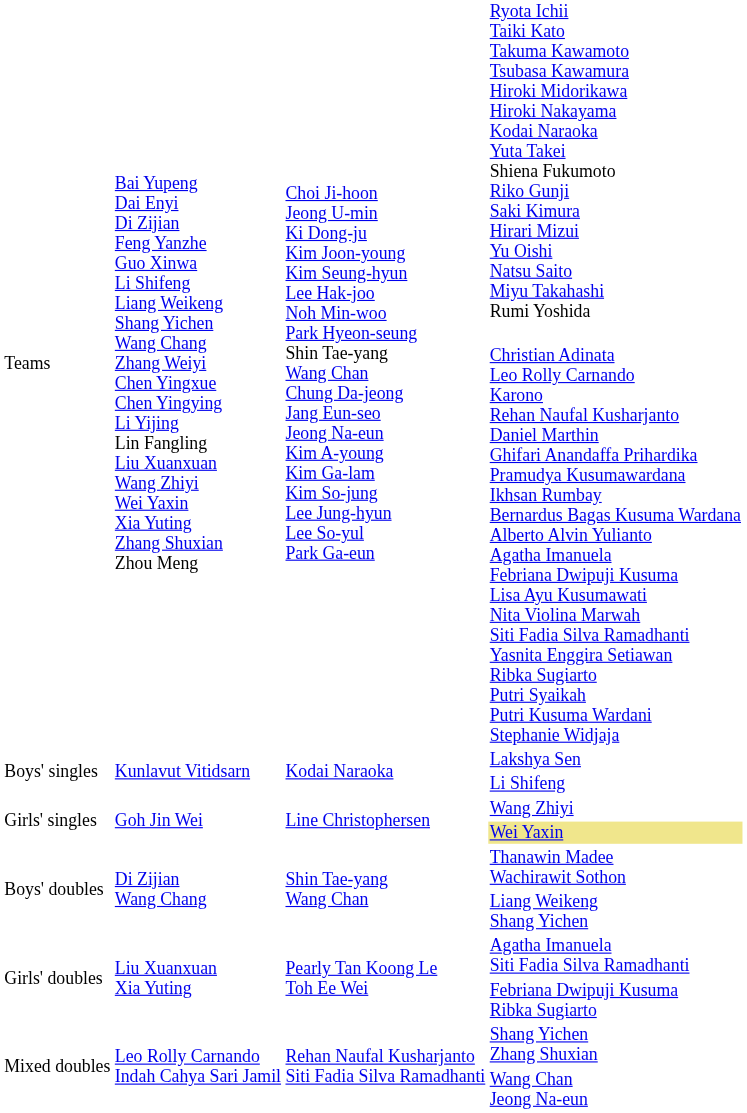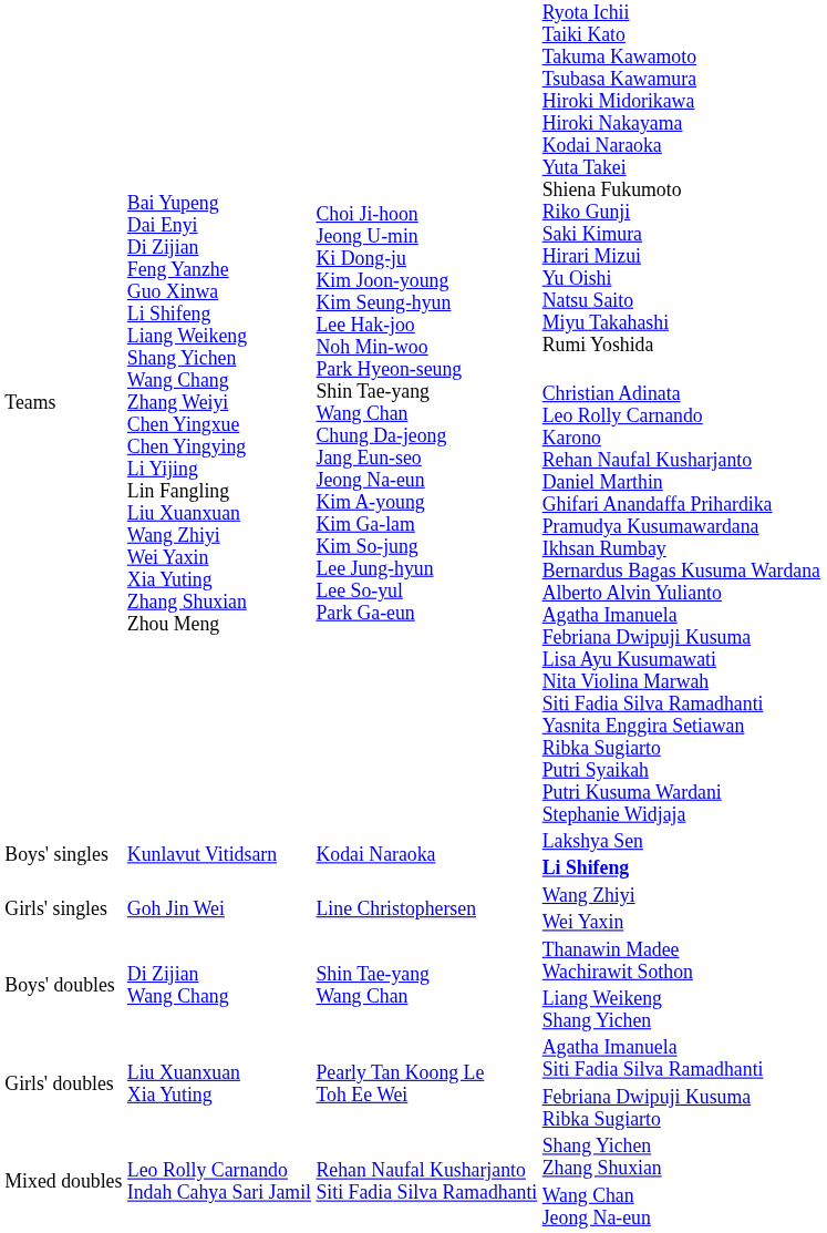Li Shifeng | column 4: normal -> bold
Wei Yaxin | column 4: khaki background -> no background
